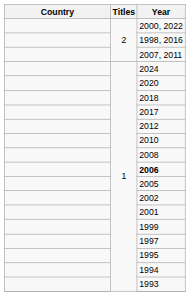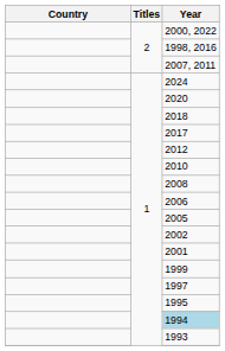2006 | Year: bold -> normal
1994 | Year: no background -> lightblue background
